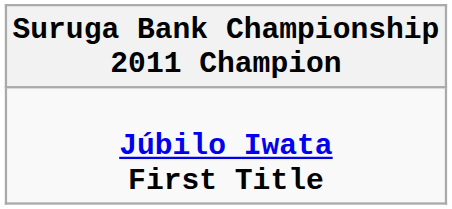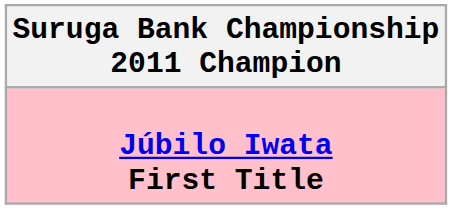row 2 | column 1: no background -> pink background
